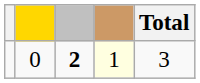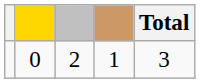row 2 | column 3: bold -> normal
row 2 | column 4: lightyellow background -> no background
